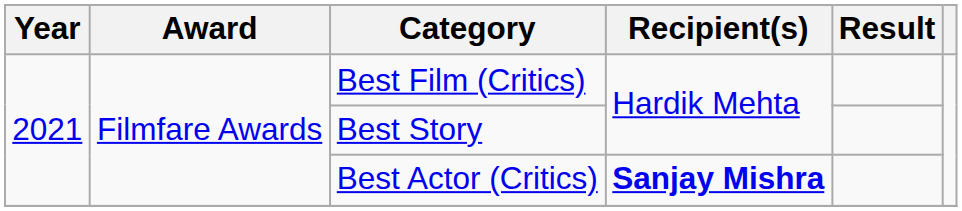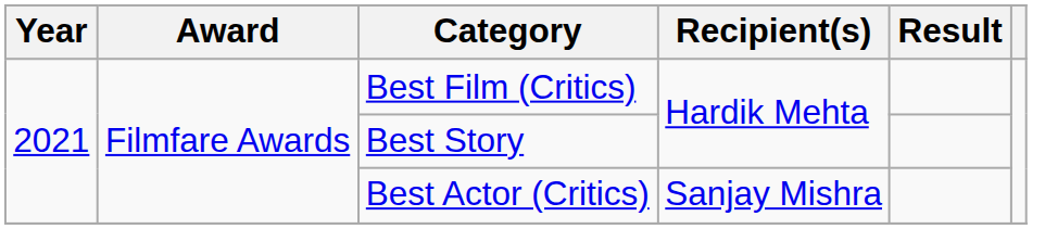Best Actor (Critics) | Recipient(s): bold -> normal
